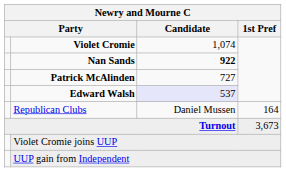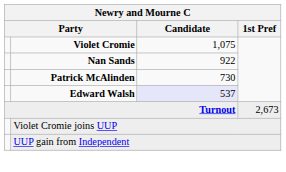Violet Cromie | Candidate: 1,074 -> 1,075
Nan Sands | Candidate: bold -> normal
Patrick McAlinden | Candidate: 727 -> 730
- row: Republican Clubs | Daniel Mussen | 164
Turnout | 1st Pref: 3,673 -> 2,673
